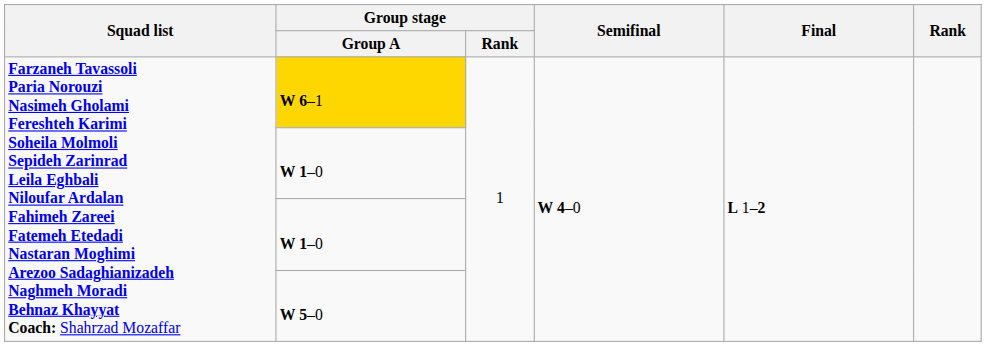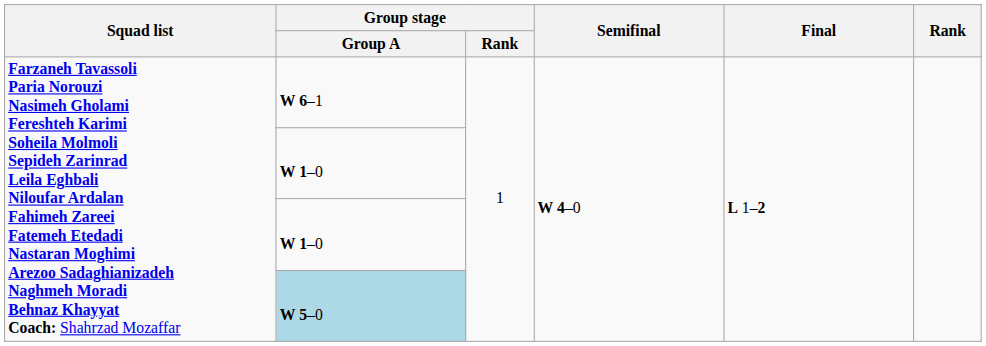W 6–1 | Group stage / Group A: gold background -> no background
W 5–0 | Group stage / Group A: no background -> lightblue background
